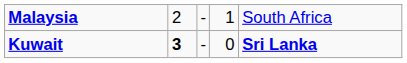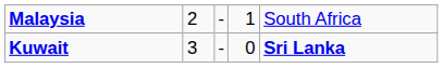Kuwait | column 2: bold -> normal
